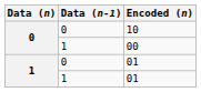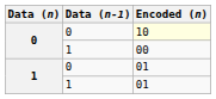10 | Encoded (n): no background -> lightyellow background
